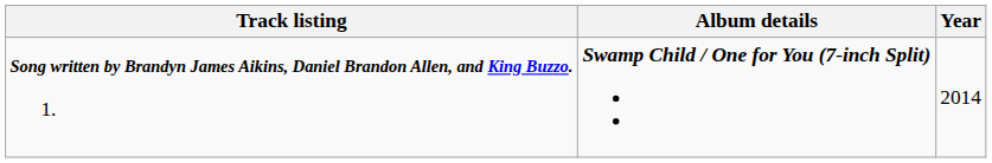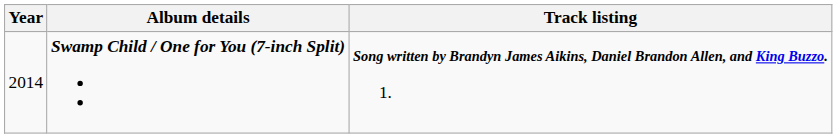columns swapped: Year <-> Track listing
